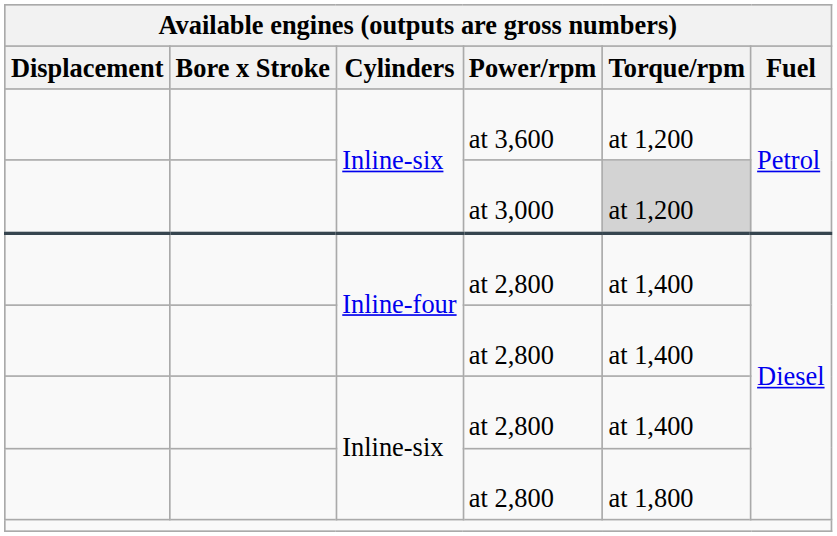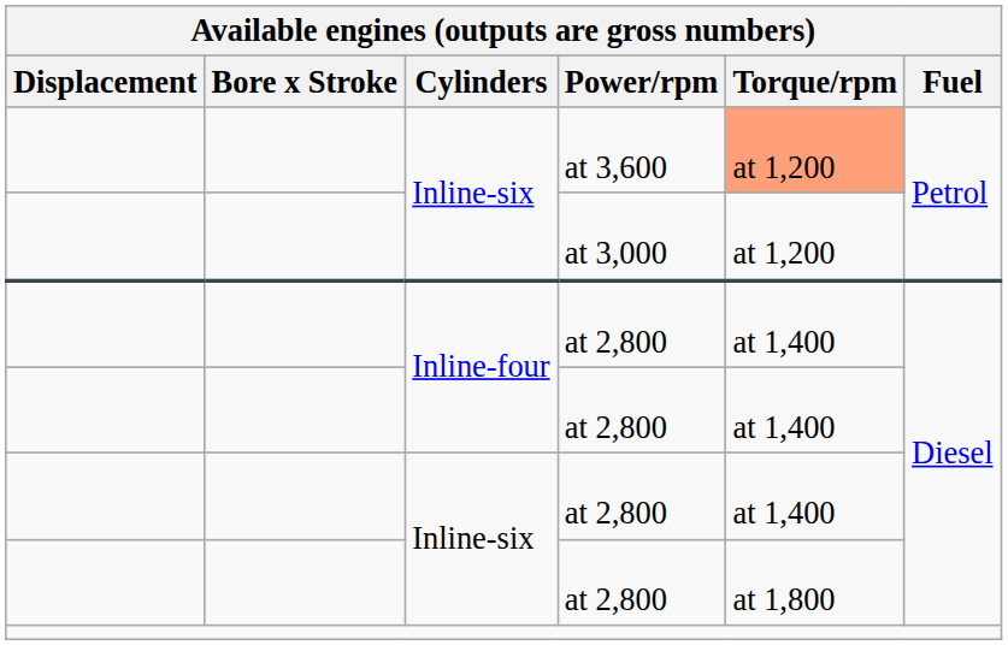at 3,600 | Torque/rpm: no background -> lightsalmon background
at 3,000 | Torque/rpm: lightgrey background -> no background
